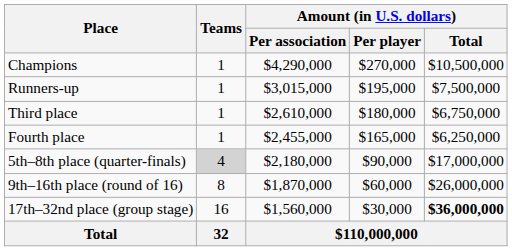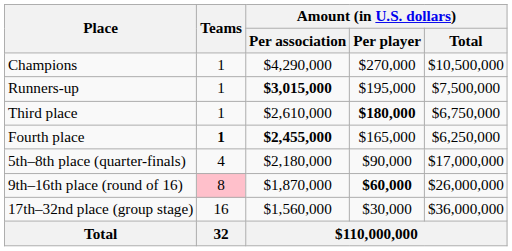Runners-up | Amount (in U.S. dollars) / Per association: normal -> bold
Third place | Amount (in U.S. dollars) / Per player: normal -> bold
Fourth place | Teams: normal -> bold
Fourth place | Amount (in U.S. dollars) / Per association: normal -> bold
5th–8th place (quarter-finals) | Teams: lightgrey background -> no background
9th–16th place (round of 16) | Teams: no background -> pink background
9th–16th place (round of 16) | Amount (in U.S. dollars) / Per player: normal -> bold
17th–32nd place (group stage) | Amount (in U.S. dollars) / Total: bold -> normal
